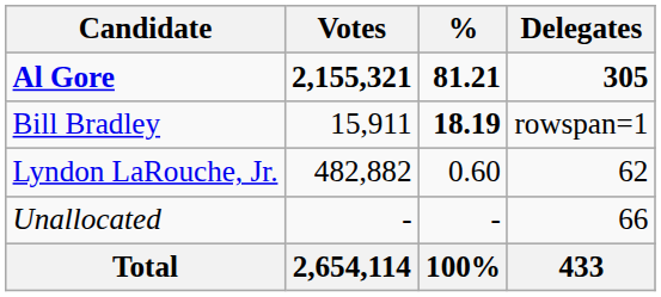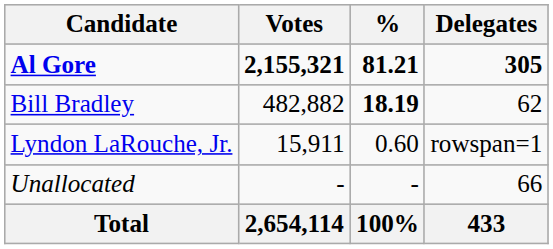Bill Bradley | Votes: 15,911 -> 482,882
Bill Bradley | Delegates: rowspan=1 -> 62
Lyndon LaRouche, Jr. | Votes: 482,882 -> 15,911
Lyndon LaRouche, Jr. | Delegates: 62 -> rowspan=1
